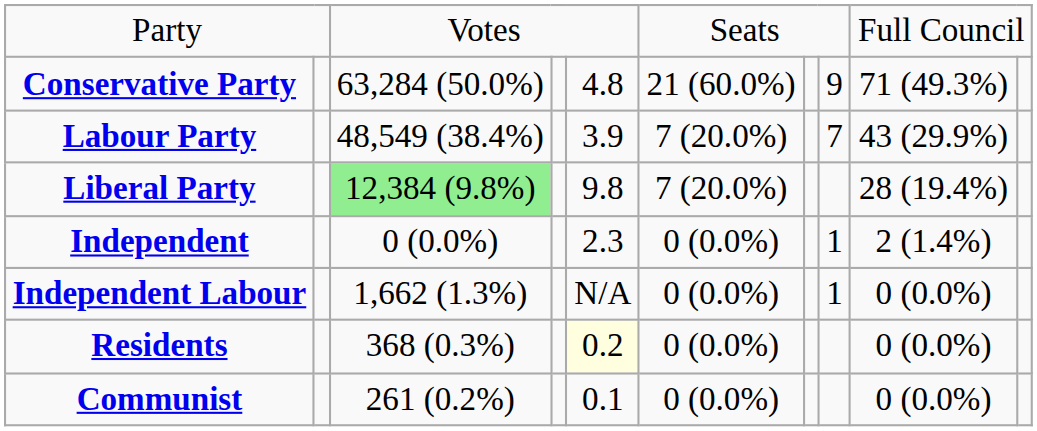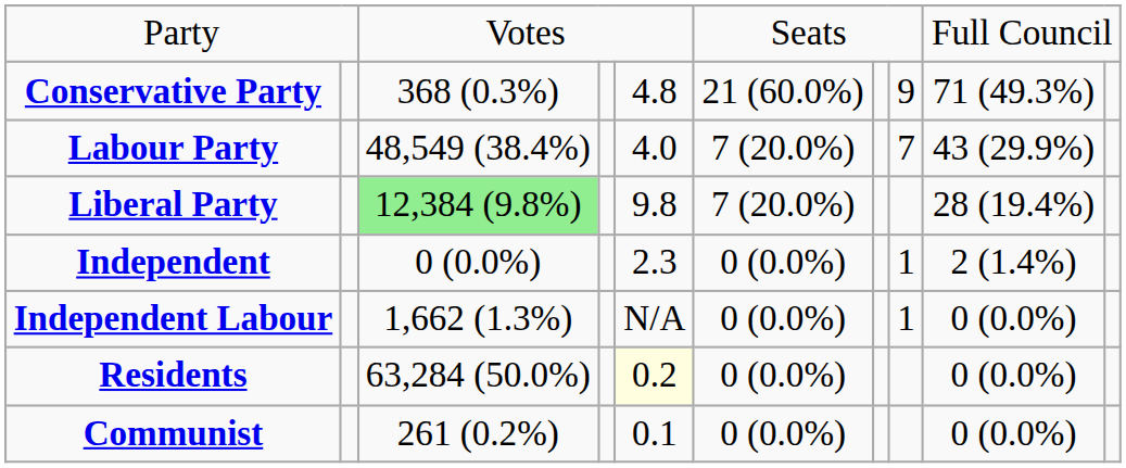Conservative Party | column 3: 63,284 (50.0%) -> 368 (0.3%)
Labour Party | column 5: 3.9 -> 4.0
Residents | column 3: 368 (0.3%) -> 63,284 (50.0%)
